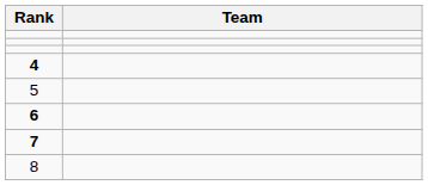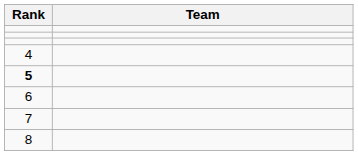row 5 | Rank: bold -> normal
row 6 | Rank: normal -> bold
row 7 | Rank: bold -> normal
row 8 | Rank: bold -> normal
